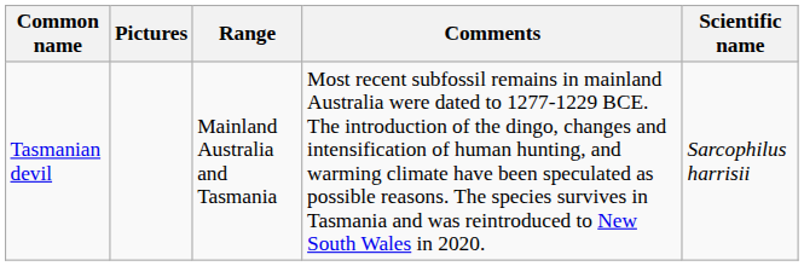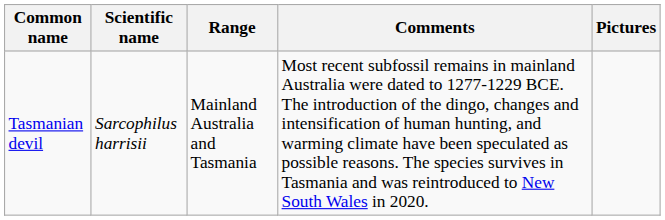columns swapped: Scientific name <-> Pictures
